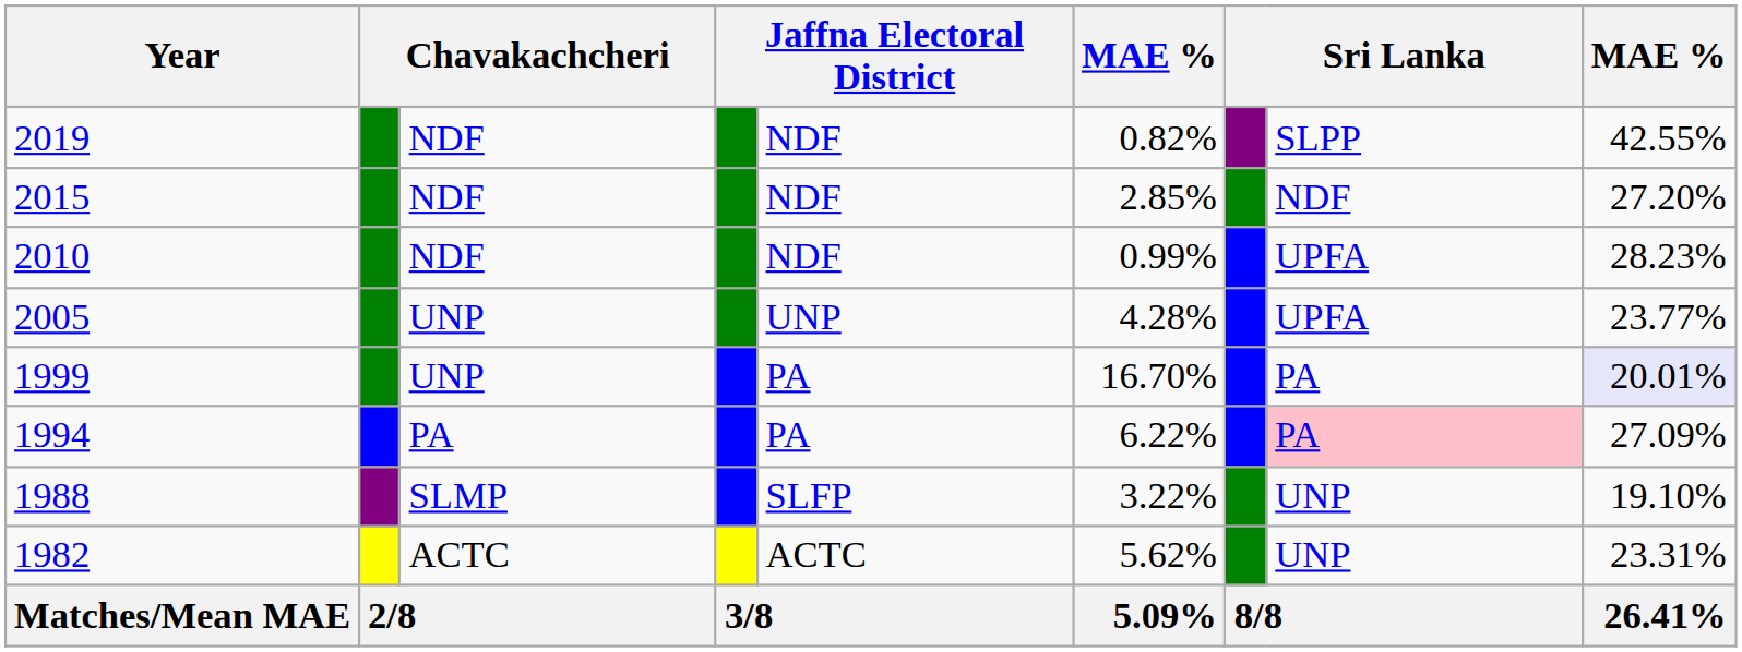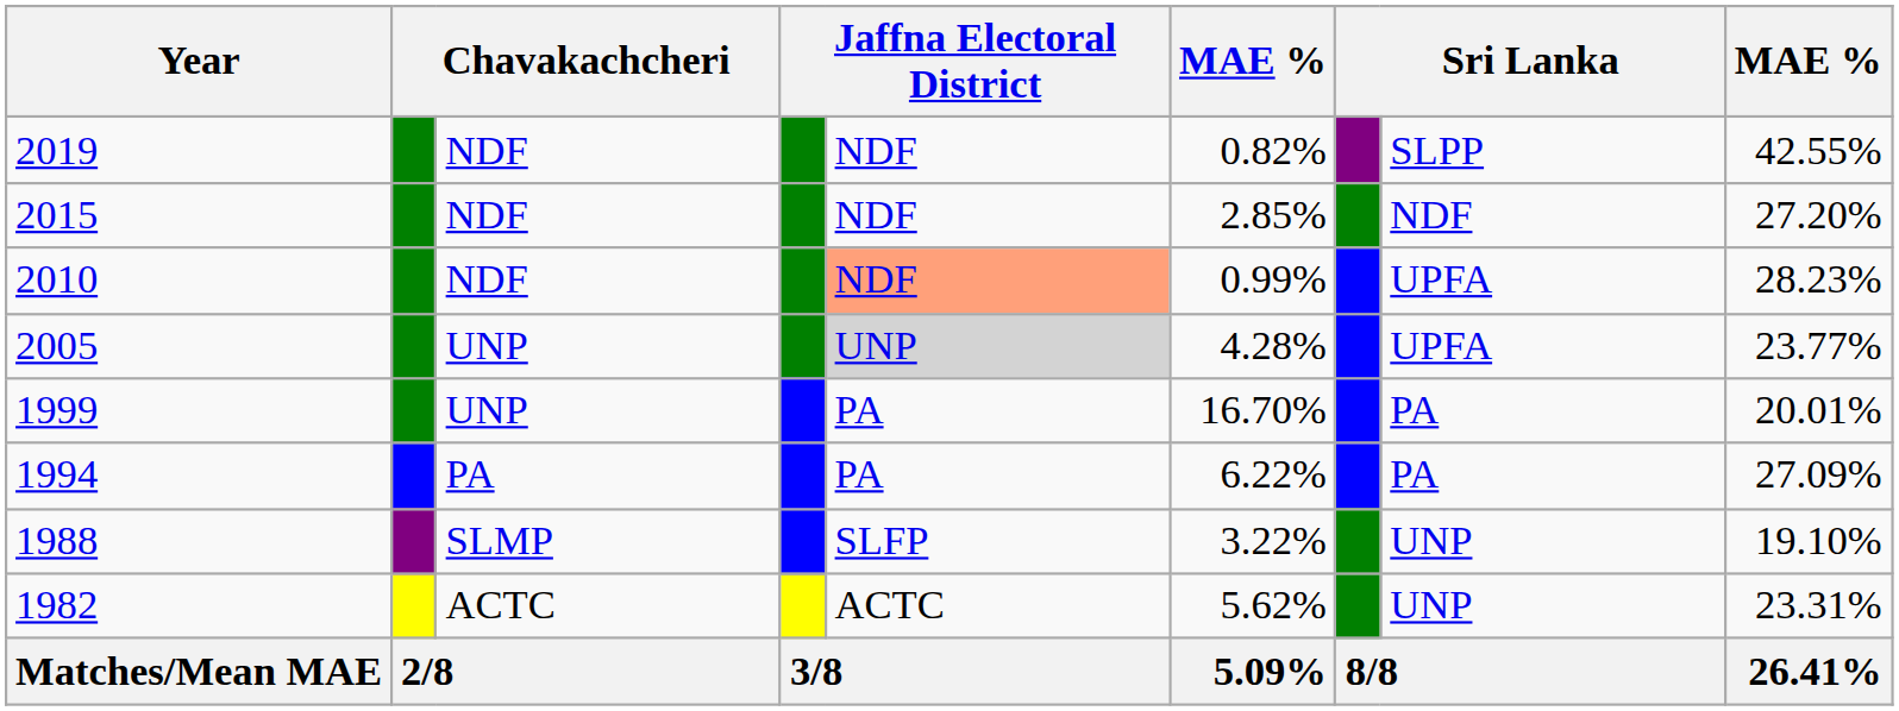2010 | column 5: no background -> lightsalmon background
2005 | column 5: no background -> lightgrey background
1999 | column 9: lavender background -> no background
1994 | column 8: pink background -> no background
